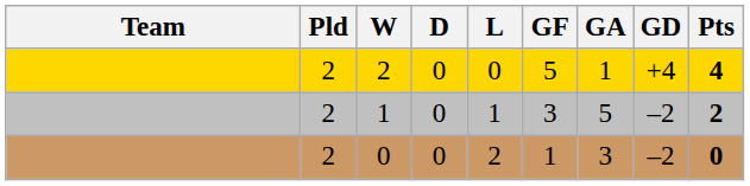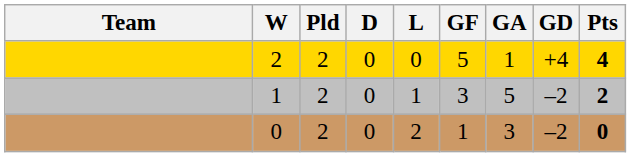columns swapped: Pld <-> W
